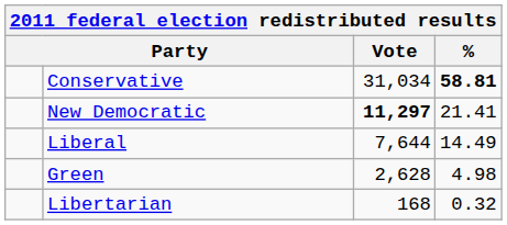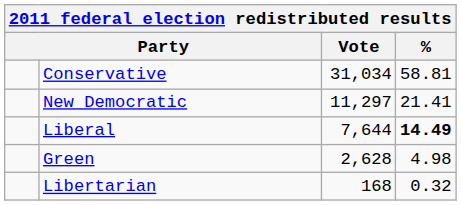Conservative | %: bold -> normal
New Democratic | Vote: bold -> normal
Liberal | %: normal -> bold
